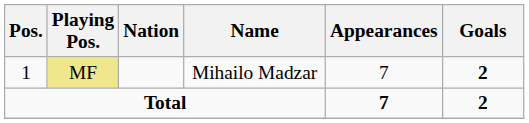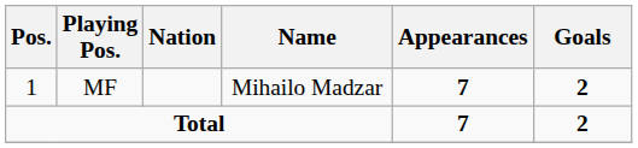1 | Playing Pos.: khaki background -> no background
1 | Appearances: normal -> bold
